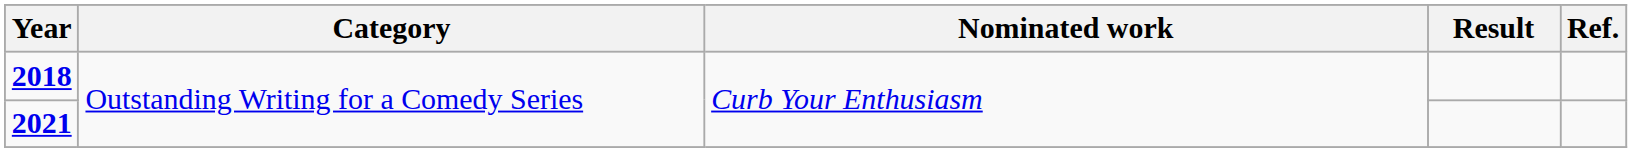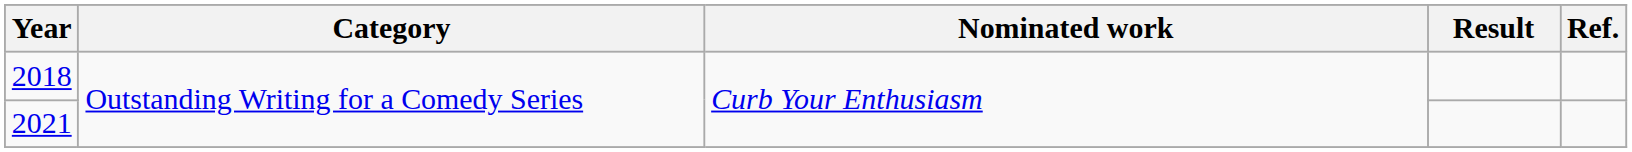2018 | Year: bold -> normal
2021 | Year: bold -> normal
